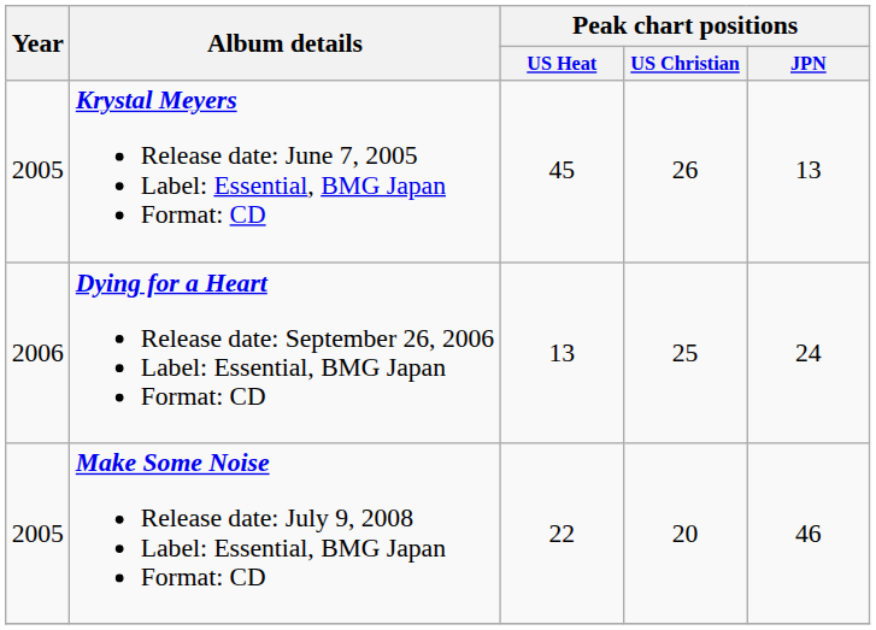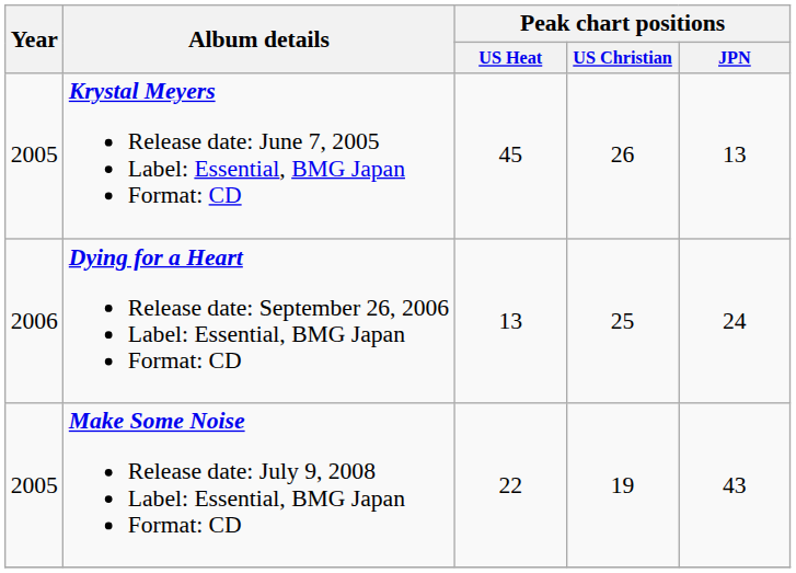row 5 | Peak chart positions / US Christian: 20 -> 19
row 5 | Peak chart positions / JPN: 46 -> 43
